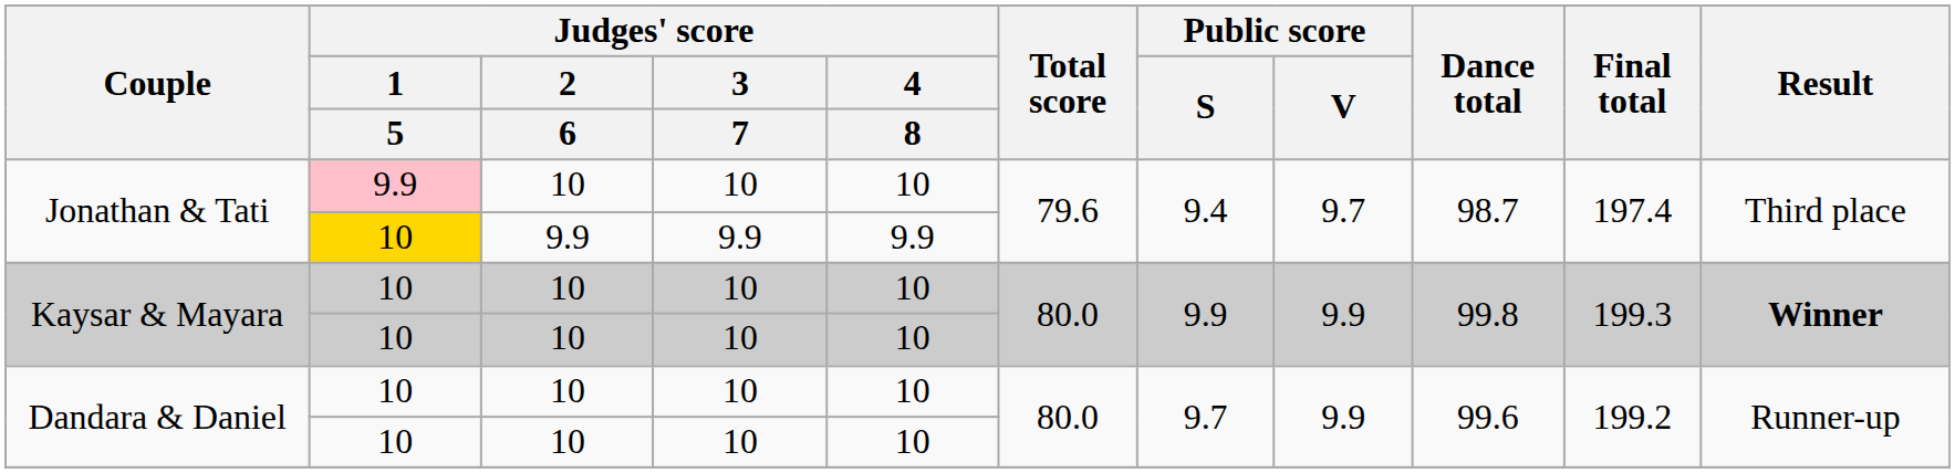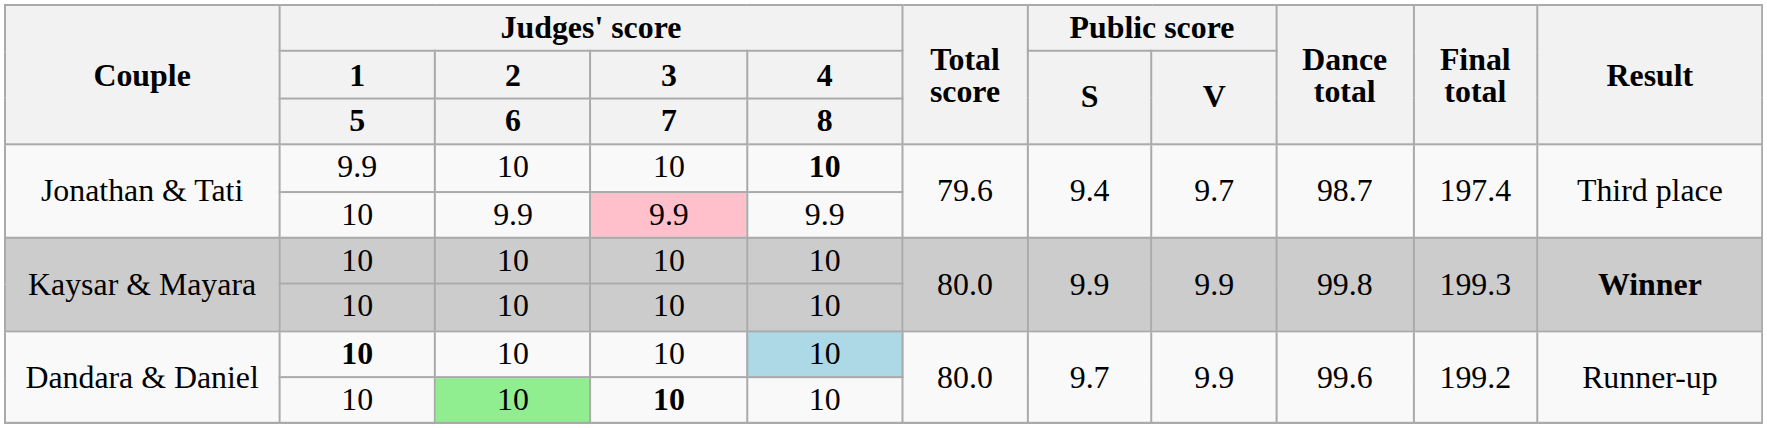row 4 | Judges' score / 1 / 5: pink background -> no background
row 4 | Judges' score / 4 / 8: normal -> bold
row 5 | Judges' score / 1 / 5: gold background -> no background
row 5 | Judges' score / 3 / 7: no background -> pink background
row 8 | Judges' score / 1 / 5: normal -> bold
row 8 | Judges' score / 4 / 8: no background -> lightblue background
row 9 | Judges' score / 2 / 6: no background -> lightgreen background
row 9 | Judges' score / 3 / 7: normal -> bold
